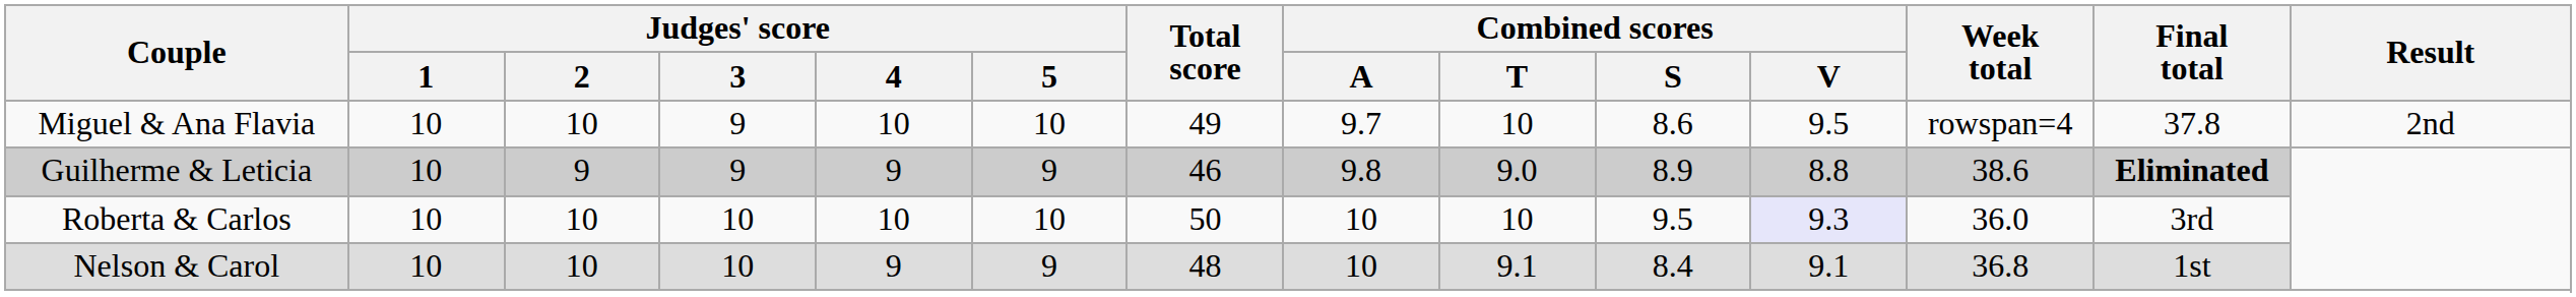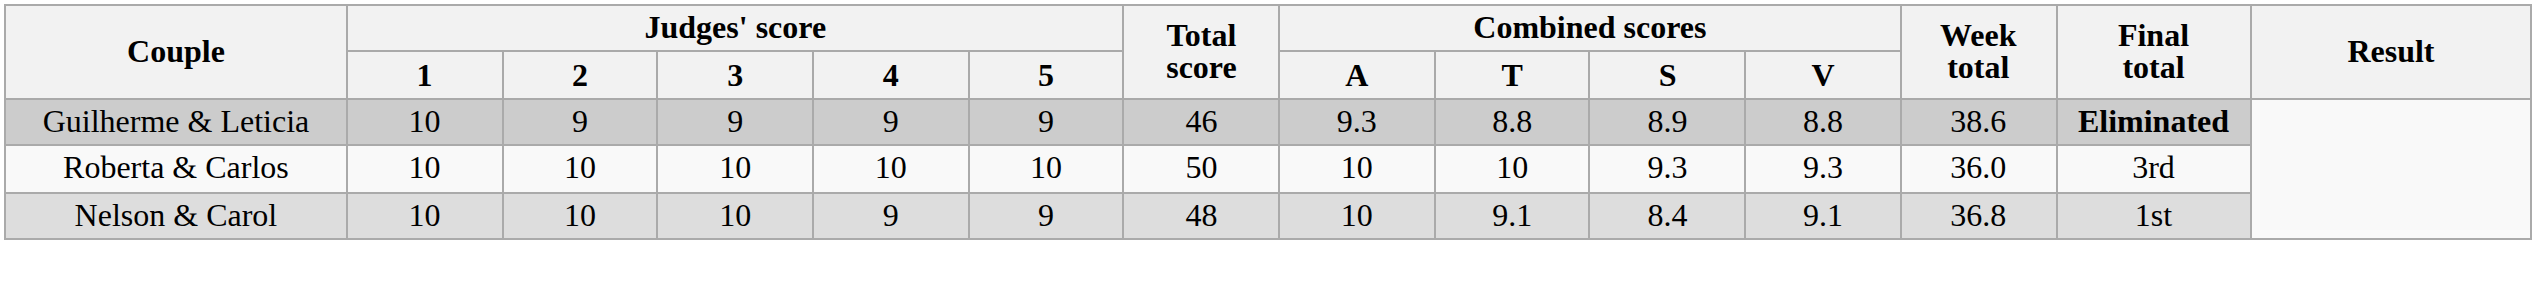- row: Miguel & Ana Flavia | 10 | 10 | 9 | 10 | 10 | 49 | 9.7 | 10 | 8.6 | 9.5 | rowspan=4 | 37.8 | 2nd
Guilherme & Leticia | Combined scores / A: 9.8 -> 9.3
Guilherme & Leticia | Combined scores / T: 9.0 -> 8.8
Roberta & Carlos | Combined scores / S: 9.5 -> 9.3
Roberta & Carlos | Combined scores / V: lavender background -> no background
